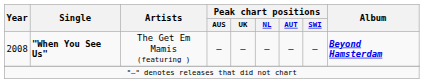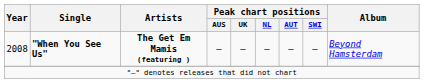2008 | Artists: normal -> bold
2008 | Album: bold -> normal
